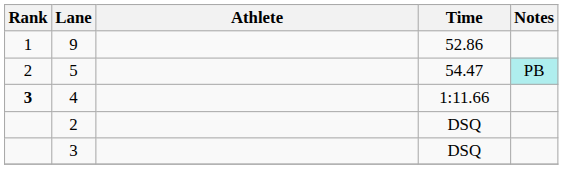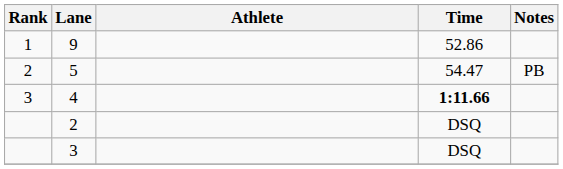5 | Notes: paleturquoise background -> no background
4 | Rank: bold -> normal
4 | Time: normal -> bold
